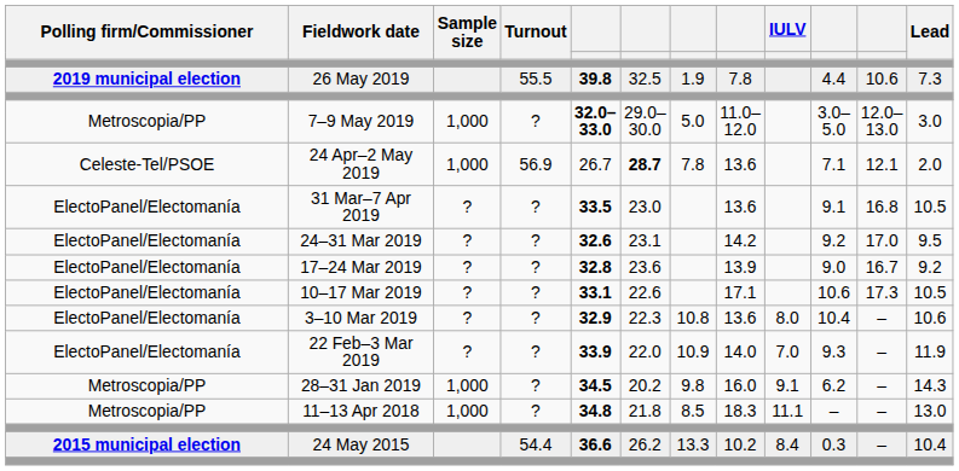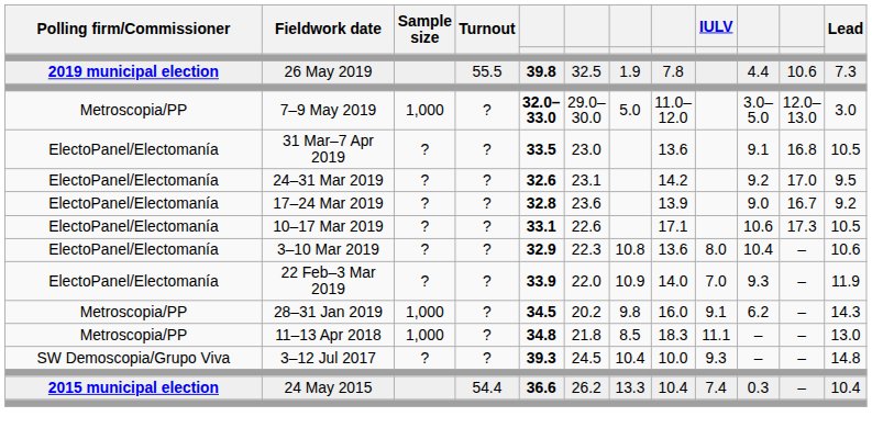- row: Celeste-Tel/PSOE | 24 Apr–2 May 2019 | 1,000 | 56.9 | 26.7 | 28.7 | 7.8 | 13.6 | 7.1 | 12.1 | 2.0
+ row: SW Demoscopia/Grupo Viva | 3–12 Jul 2017 | ? | ? | 39.3 | 24.5 | 10.4 | 10.0 | 9.3 | – | – | 14.8
24 May 2015 | column 8: 10.2 -> 10.4
24 May 2015 | IULV: 8.4 -> 7.4
